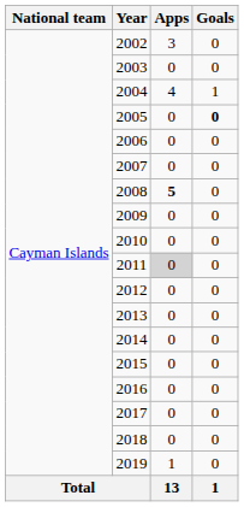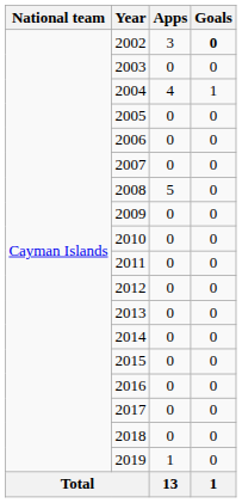2002 | Goals: normal -> bold
2005 | Goals: bold -> normal
2008 | Apps: bold -> normal
2011 | Apps: lightgrey background -> no background
